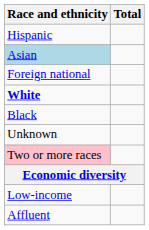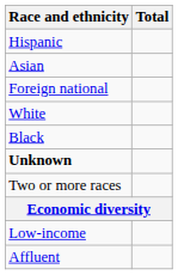Asian | Race and ethnicity: lightblue background -> no background
White | Race and ethnicity: bold -> normal
Unknown | Race and ethnicity: normal -> bold
Two or more races | Race and ethnicity: pink background -> no background
